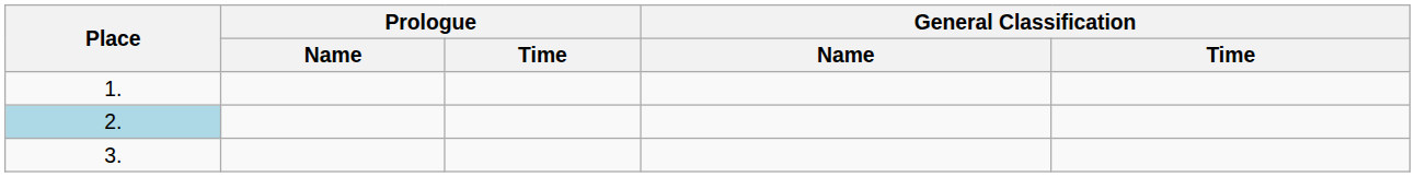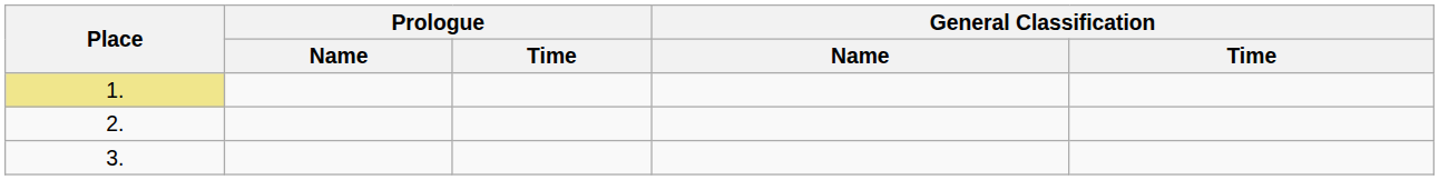1. | Place: no background -> khaki background
2. | Place: lightblue background -> no background
